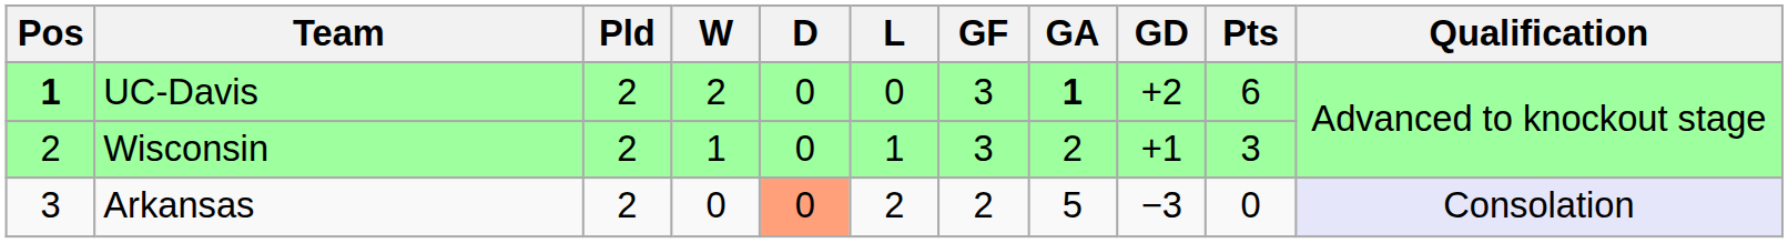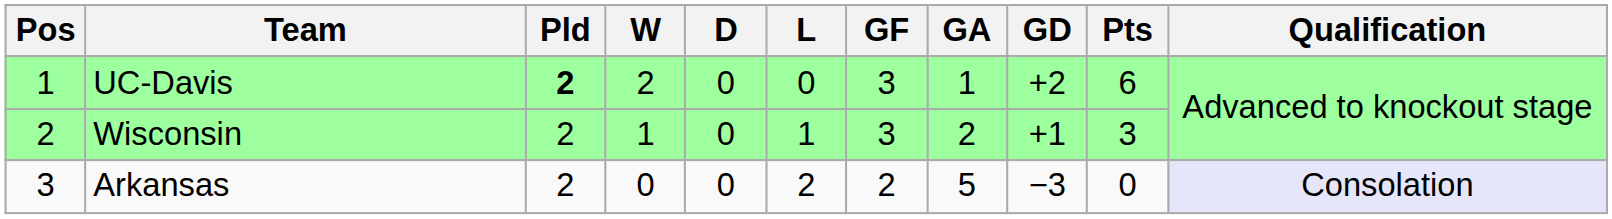UC-Davis | Pos: bold -> normal
UC-Davis | Pld: normal -> bold
UC-Davis | GA: bold -> normal
Arkansas | D: lightsalmon background -> no background
